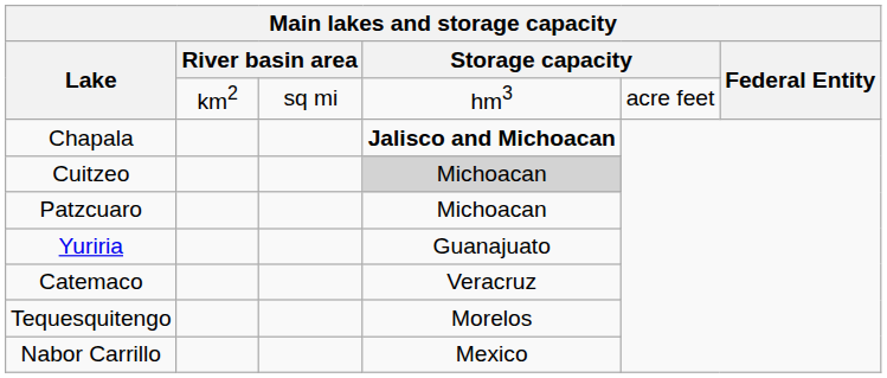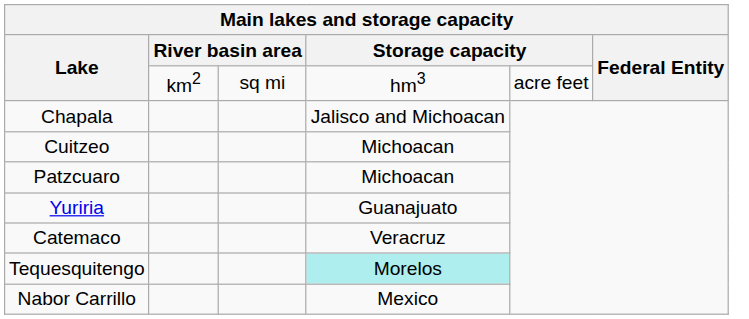Chapala | column 4: bold -> normal
Cuitzeo | column 4: lightgrey background -> no background
Tequesquitengo | column 4: no background -> paleturquoise background
